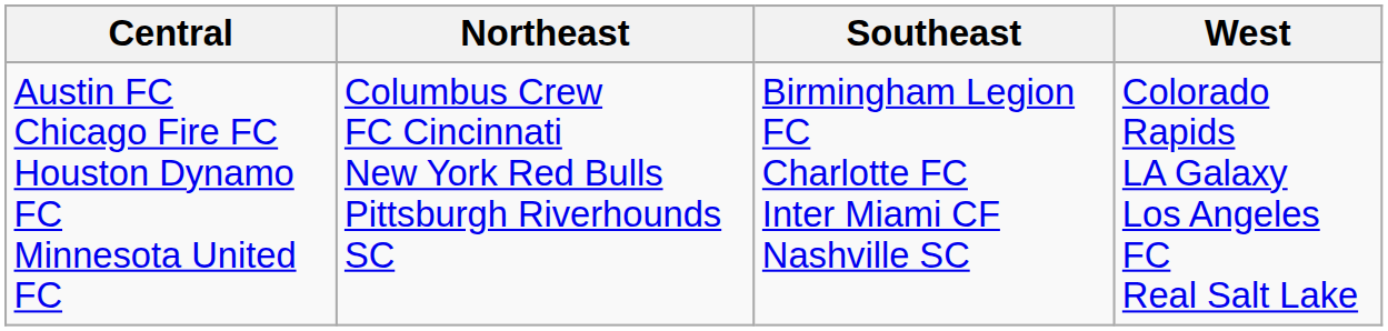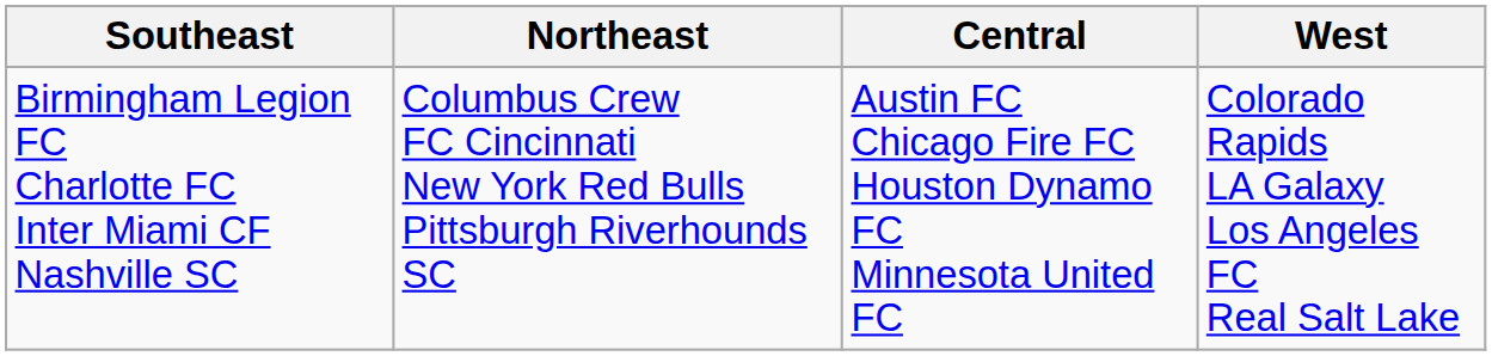columns swapped: Central <-> Southeast
